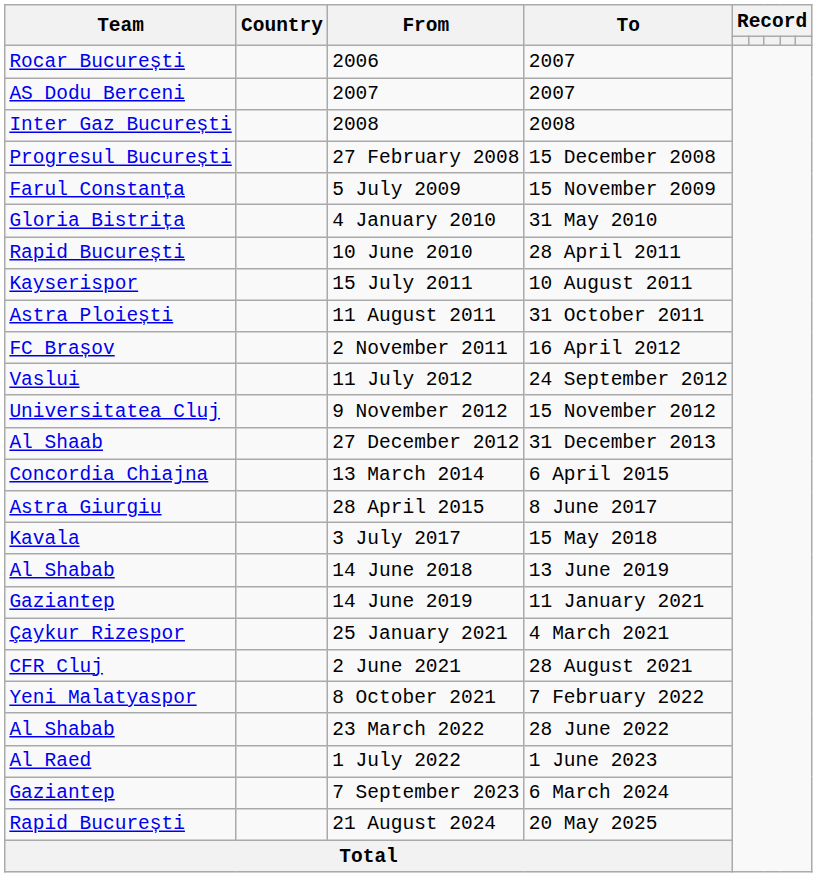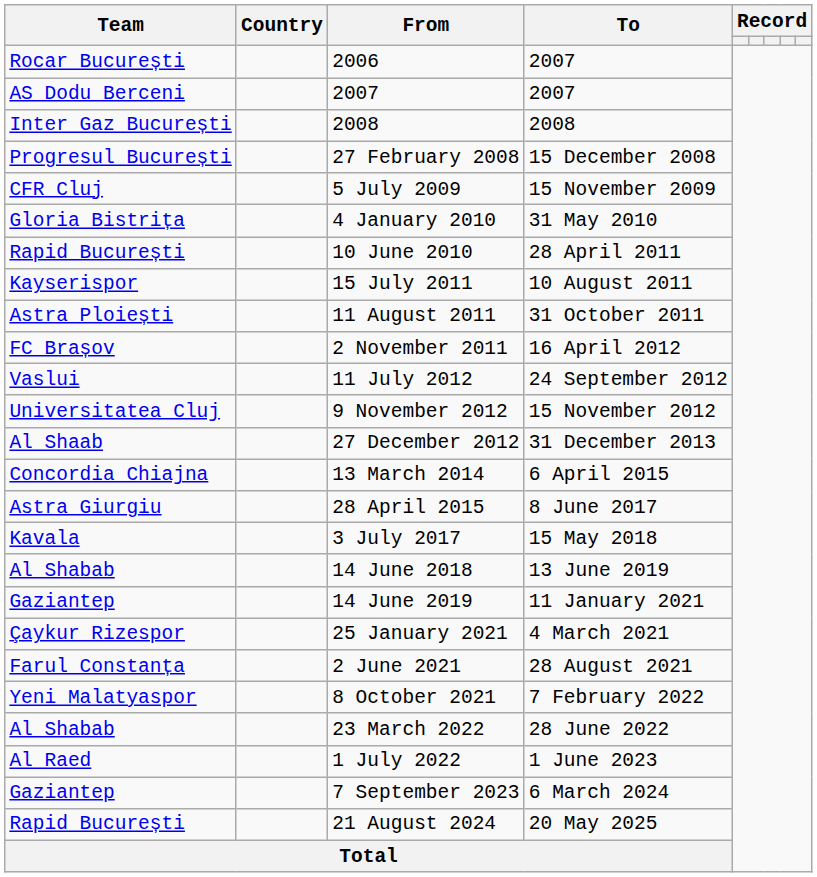5 July 2009 | Team: Farul Constanța -> CFR Cluj
2 June 2021 | Team: CFR Cluj -> Farul Constanța
